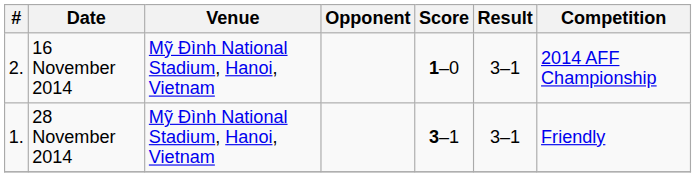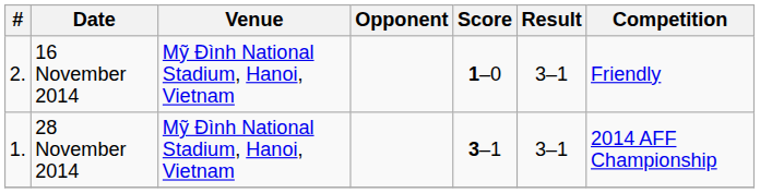16 November 2014 | Competition: 2014 AFF Championship -> Friendly
28 November 2014 | Competition: Friendly -> 2014 AFF Championship
